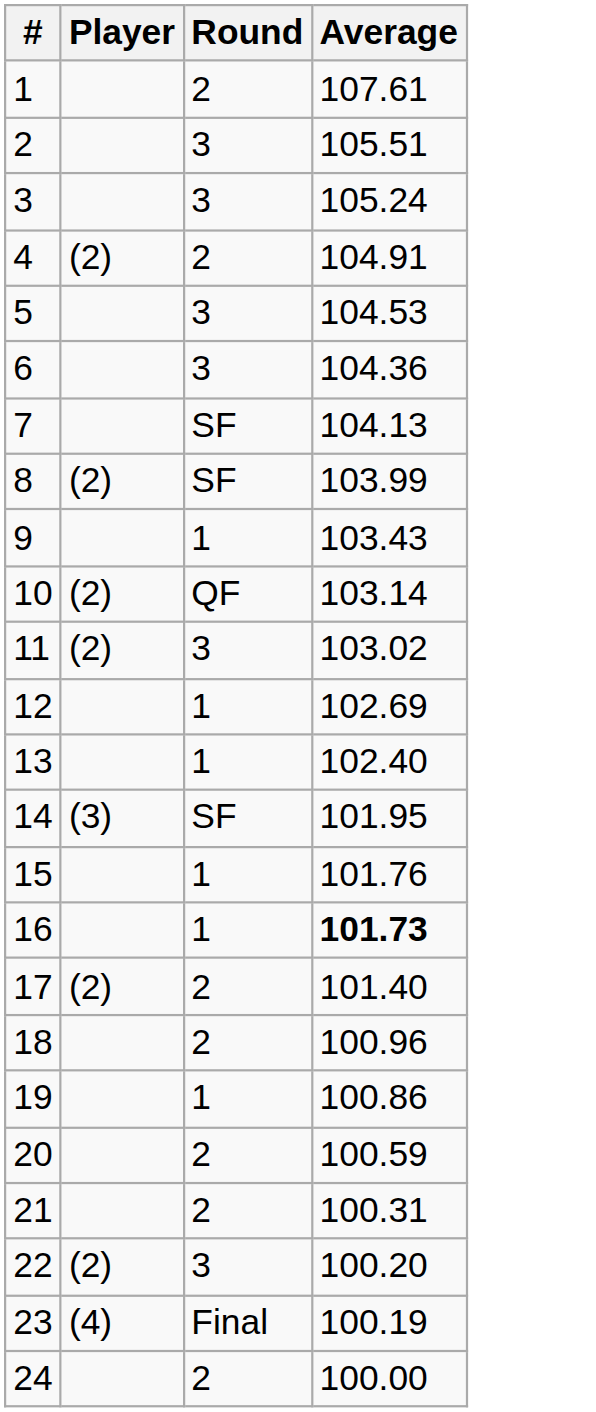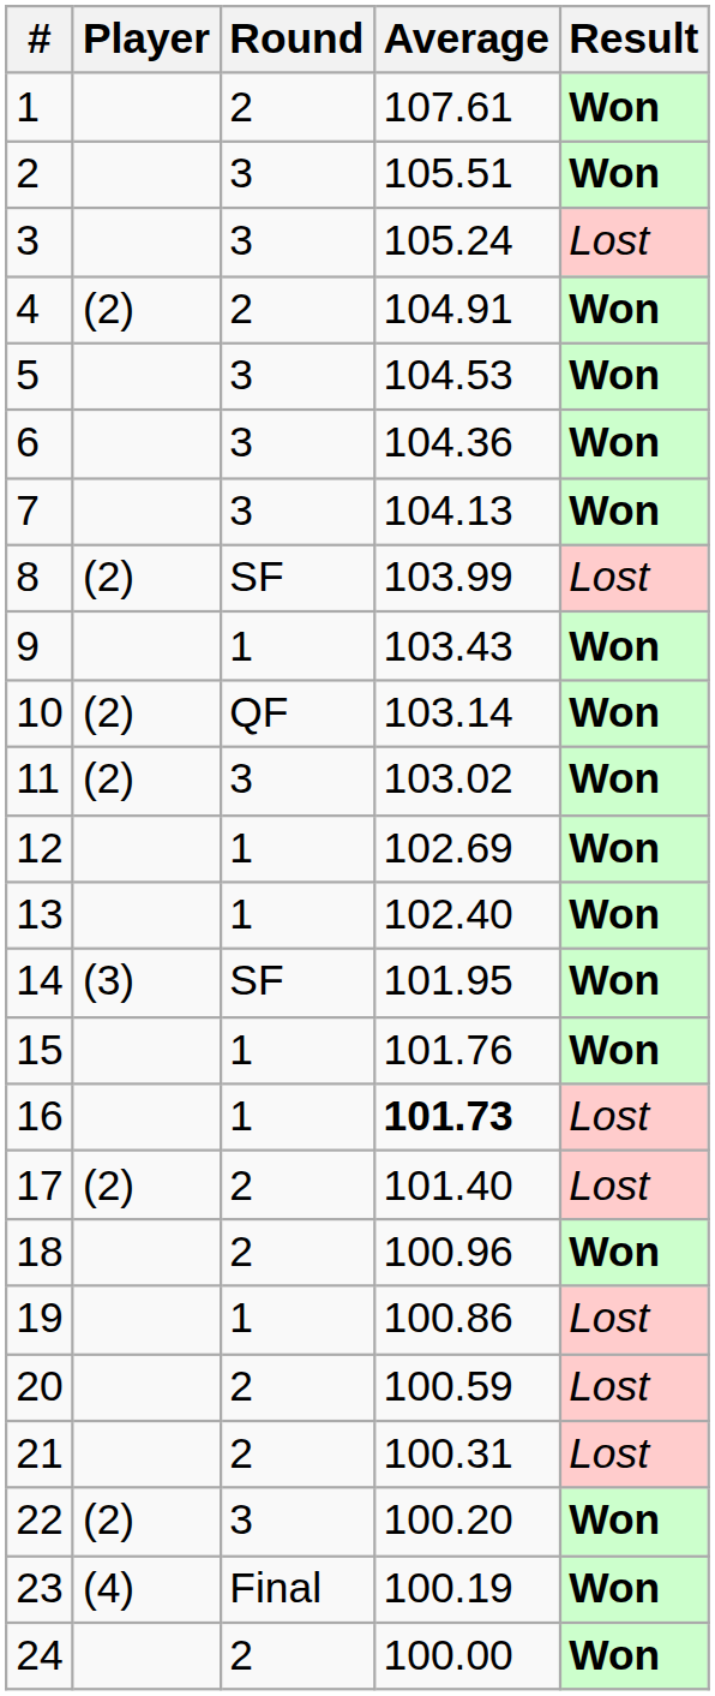+ column: Result | Won | Won | Lost | Won | Won | Won | Won | Lost | Won | Won | Won | Won | Won | Won | Won | Lost | Lost | Won | Lost | Lost | Lost | Won | Won | Won
7 | Round: SF -> 3
